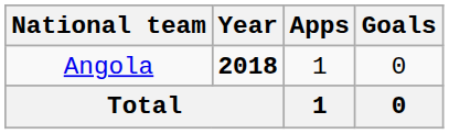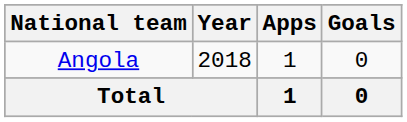Angola | Year: bold -> normal
